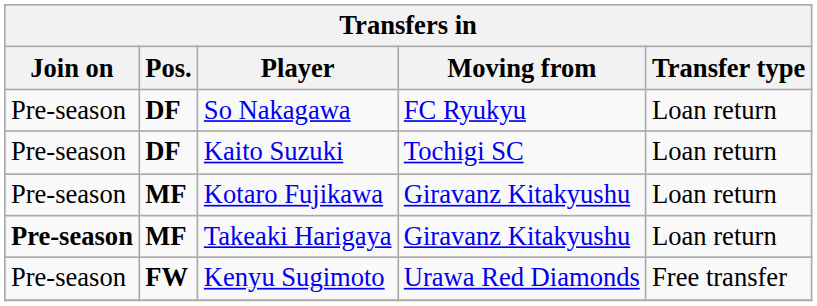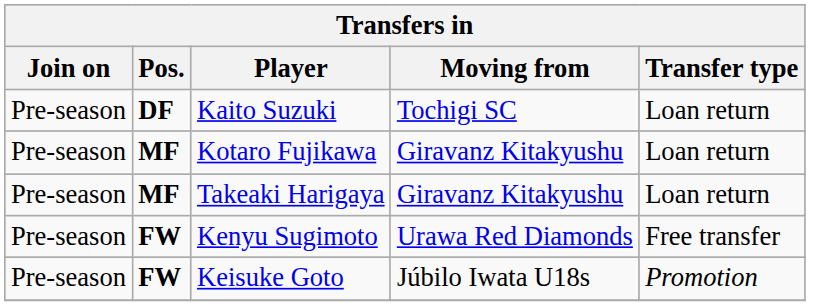- row: Pre-season | DF | So Nakagawa | FC Ryukyu | Loan return
Takeaki Harigaya | Join on: bold -> normal
+ row: Pre-season | FW | Keisuke Goto | Júbilo Iwata U18s | Promotion
